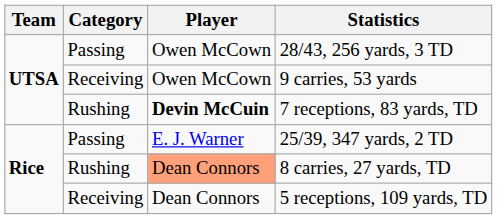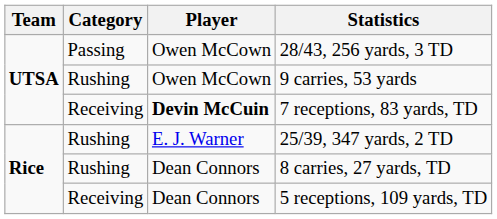9 carries, 53 yards | Category: Receiving -> Rushing
7 receptions, 83 yards, TD | Category: Rushing -> Receiving
25/39, 347 yards, 2 TD | Category: Passing -> Rushing
8 carries, 27 yards, TD | Player: lightsalmon background -> no background
